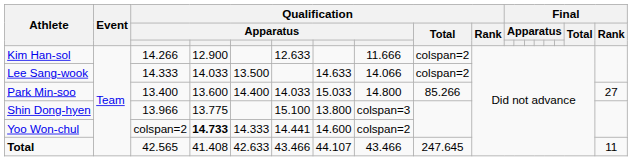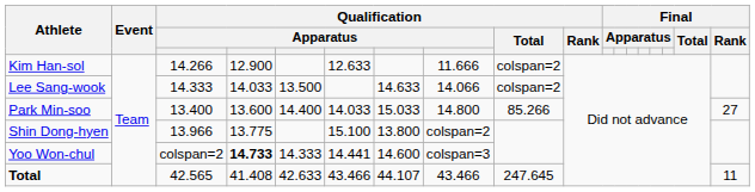Shin Dong-hyen | column 8: colspan=3 -> colspan=2
Yoo Won-chul | column 8: colspan=2 -> colspan=3
